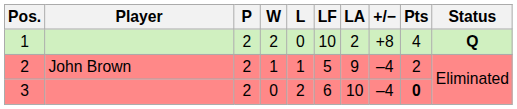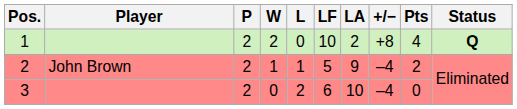3 | Pts: bold -> normal
